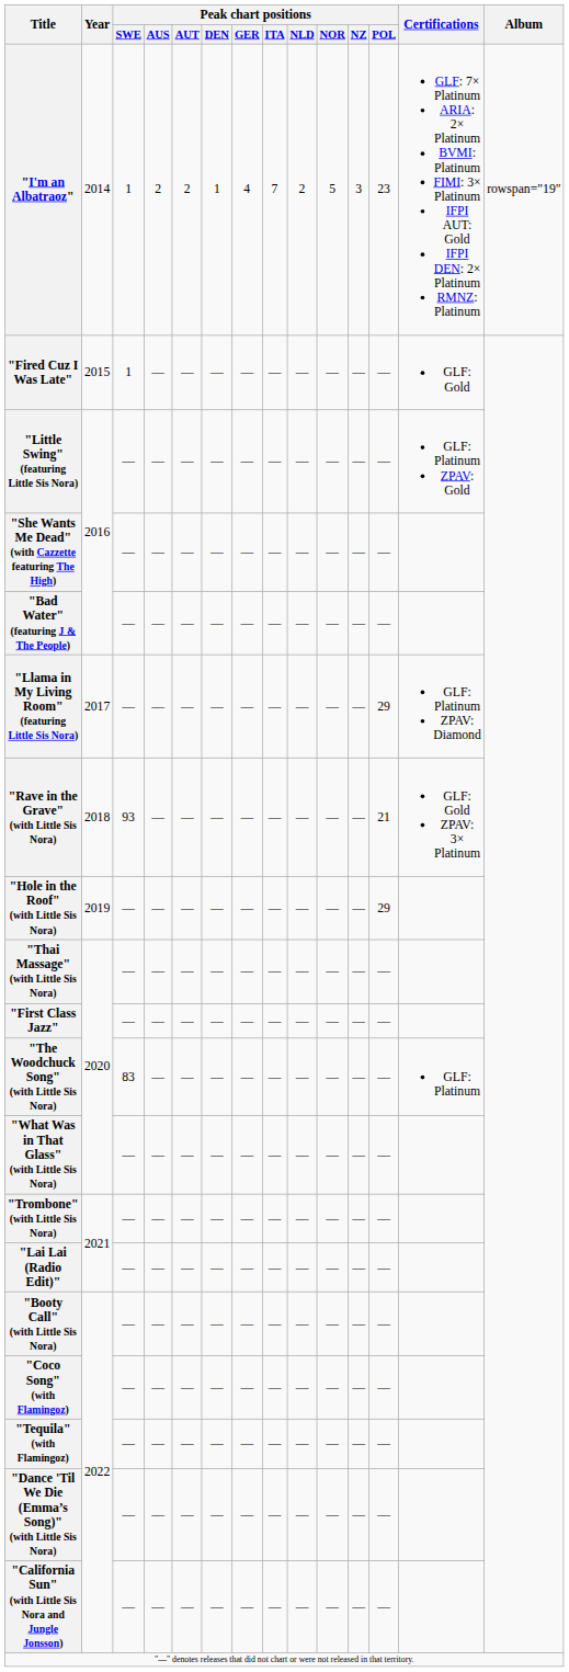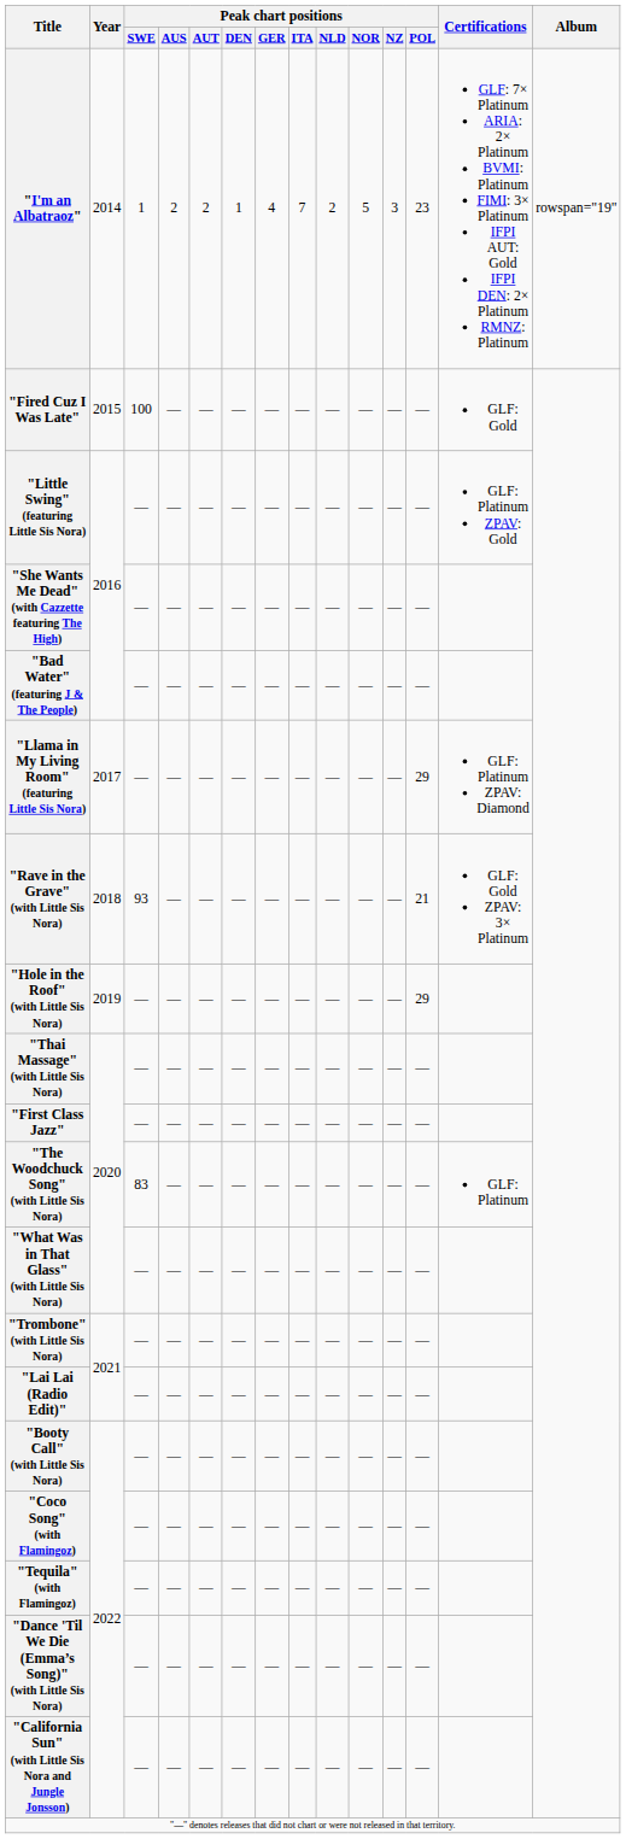"Fired Cuz I Was Late" | Peak chart positions / SWE: 1 -> 100
